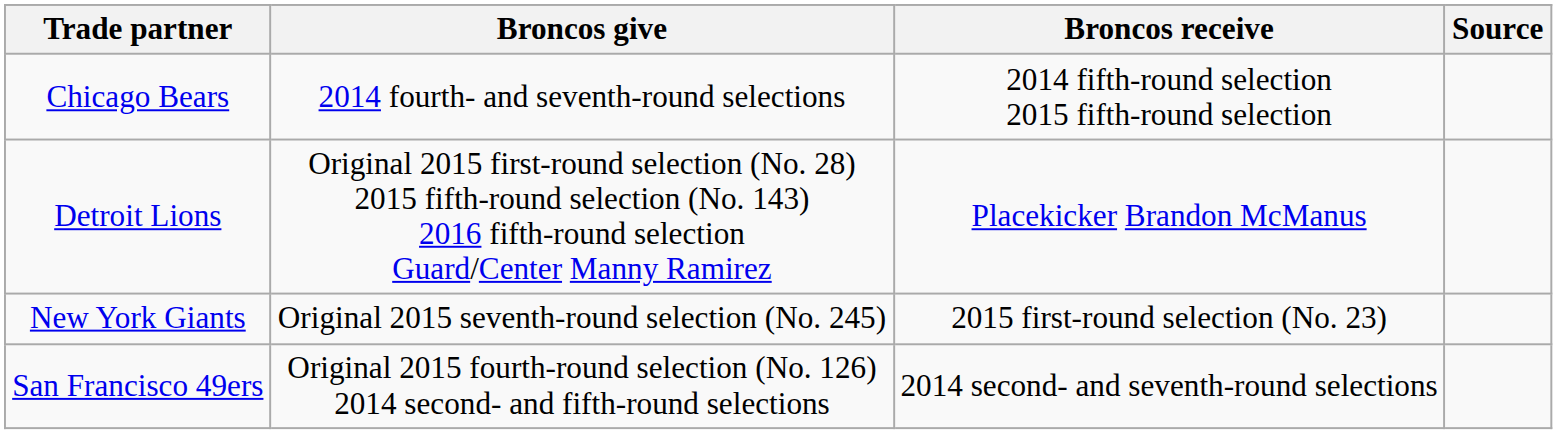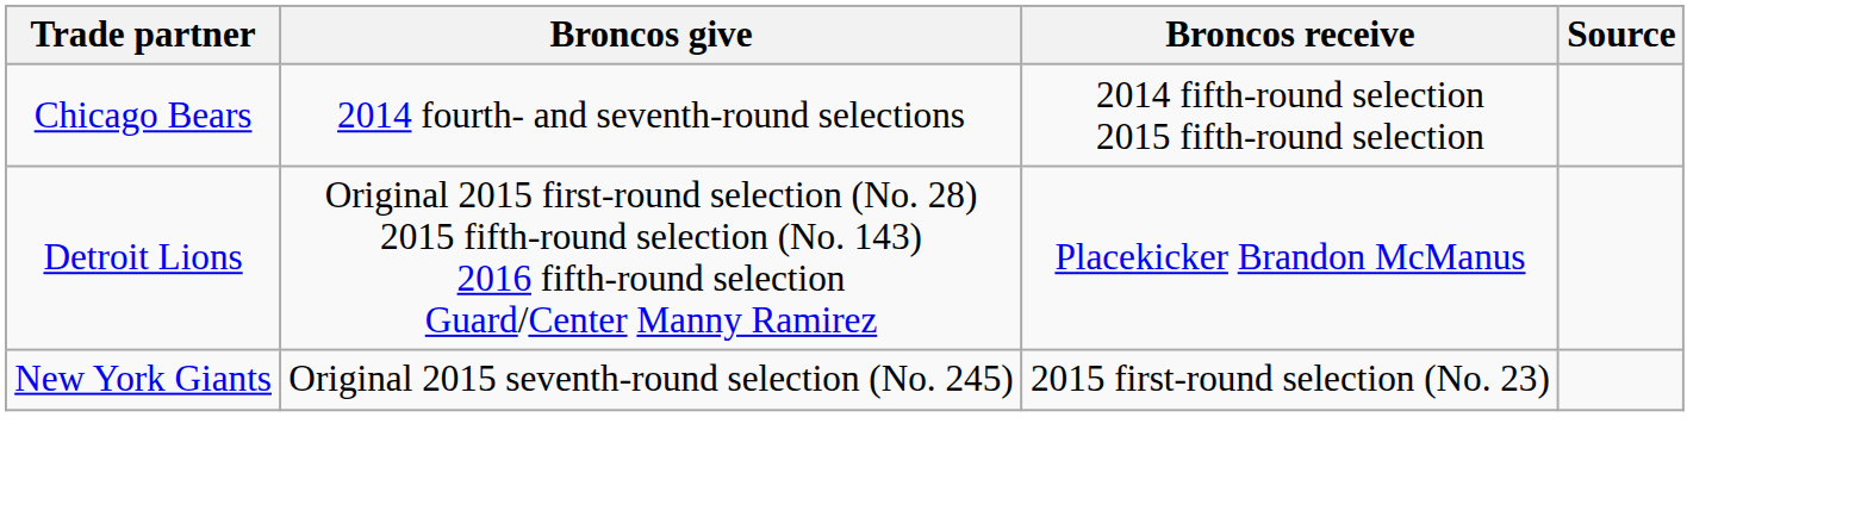- row: San Francisco 49ers | Original 2015 fourth-round selection (No. 126) 2014 second- and fifth-round selections | 2014 second- and seventh-round selections
